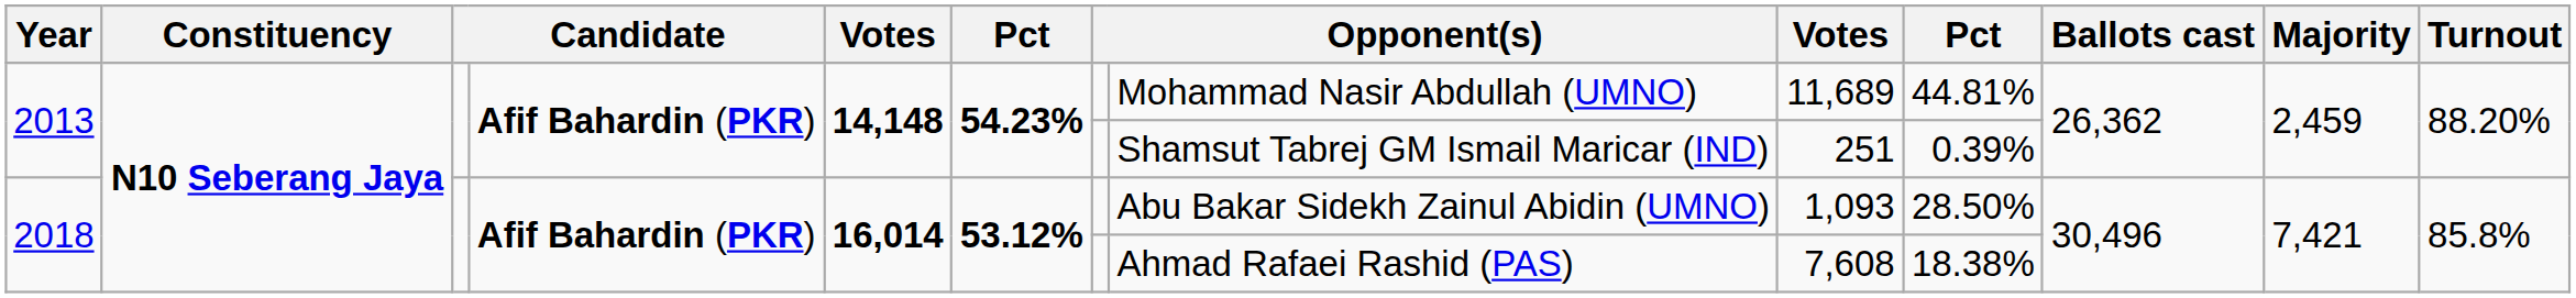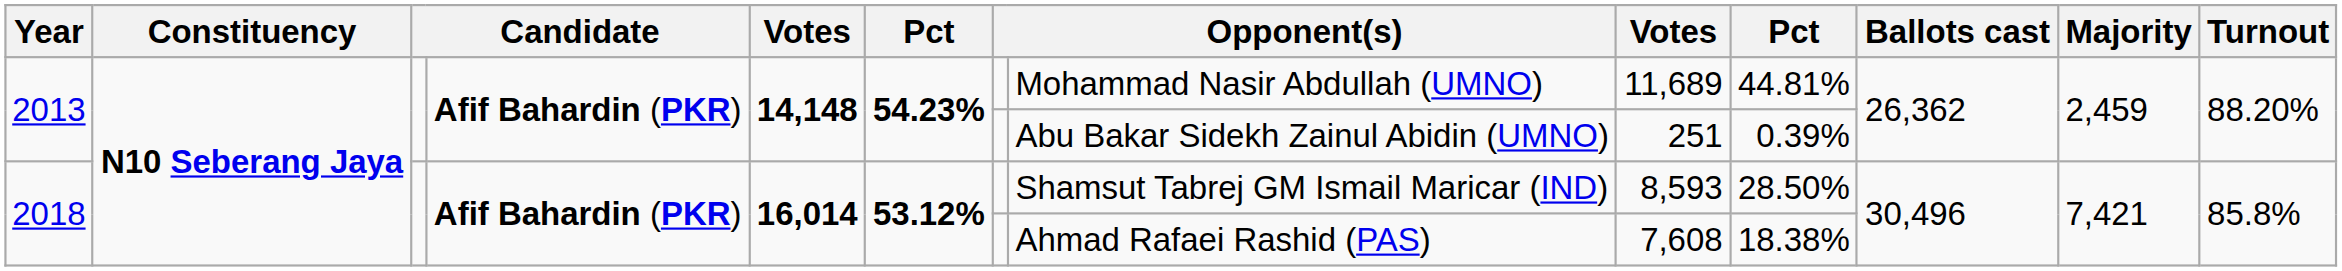row 3 | column 8: Shamsut Tabrej GM Ismail Maricar (IND) -> Abu Bakar Sidekh Zainul Abidin (UMNO)
row 4 | column 8: Abu Bakar Sidekh Zainul Abidin (UMNO) -> Shamsut Tabrej GM Ismail Maricar (IND)
row 4 | column 9: 1,093 -> 8,593
